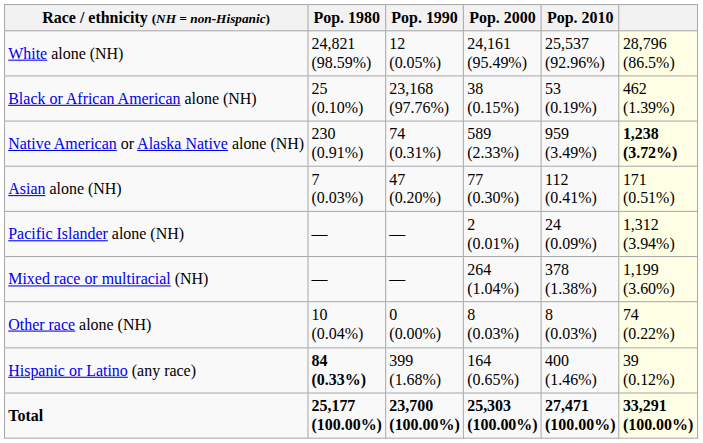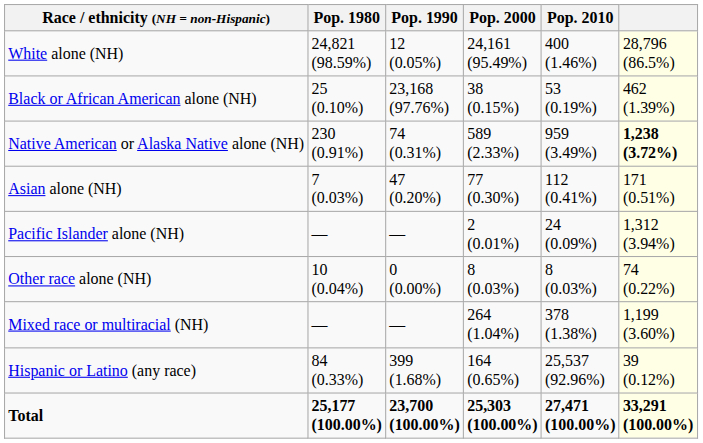White alone (NH) | Pop. 2010: 25,537 (92.96%) -> 400 (1.46%)
rows swapped: Other race alone (NH) <-> Mixed race or multiracial (NH)
Hispanic or Latino (any race) | Pop. 1980: bold -> normal
Hispanic or Latino (any race) | Pop. 2010: 400 (1.46%) -> 25,537 (92.96%)
